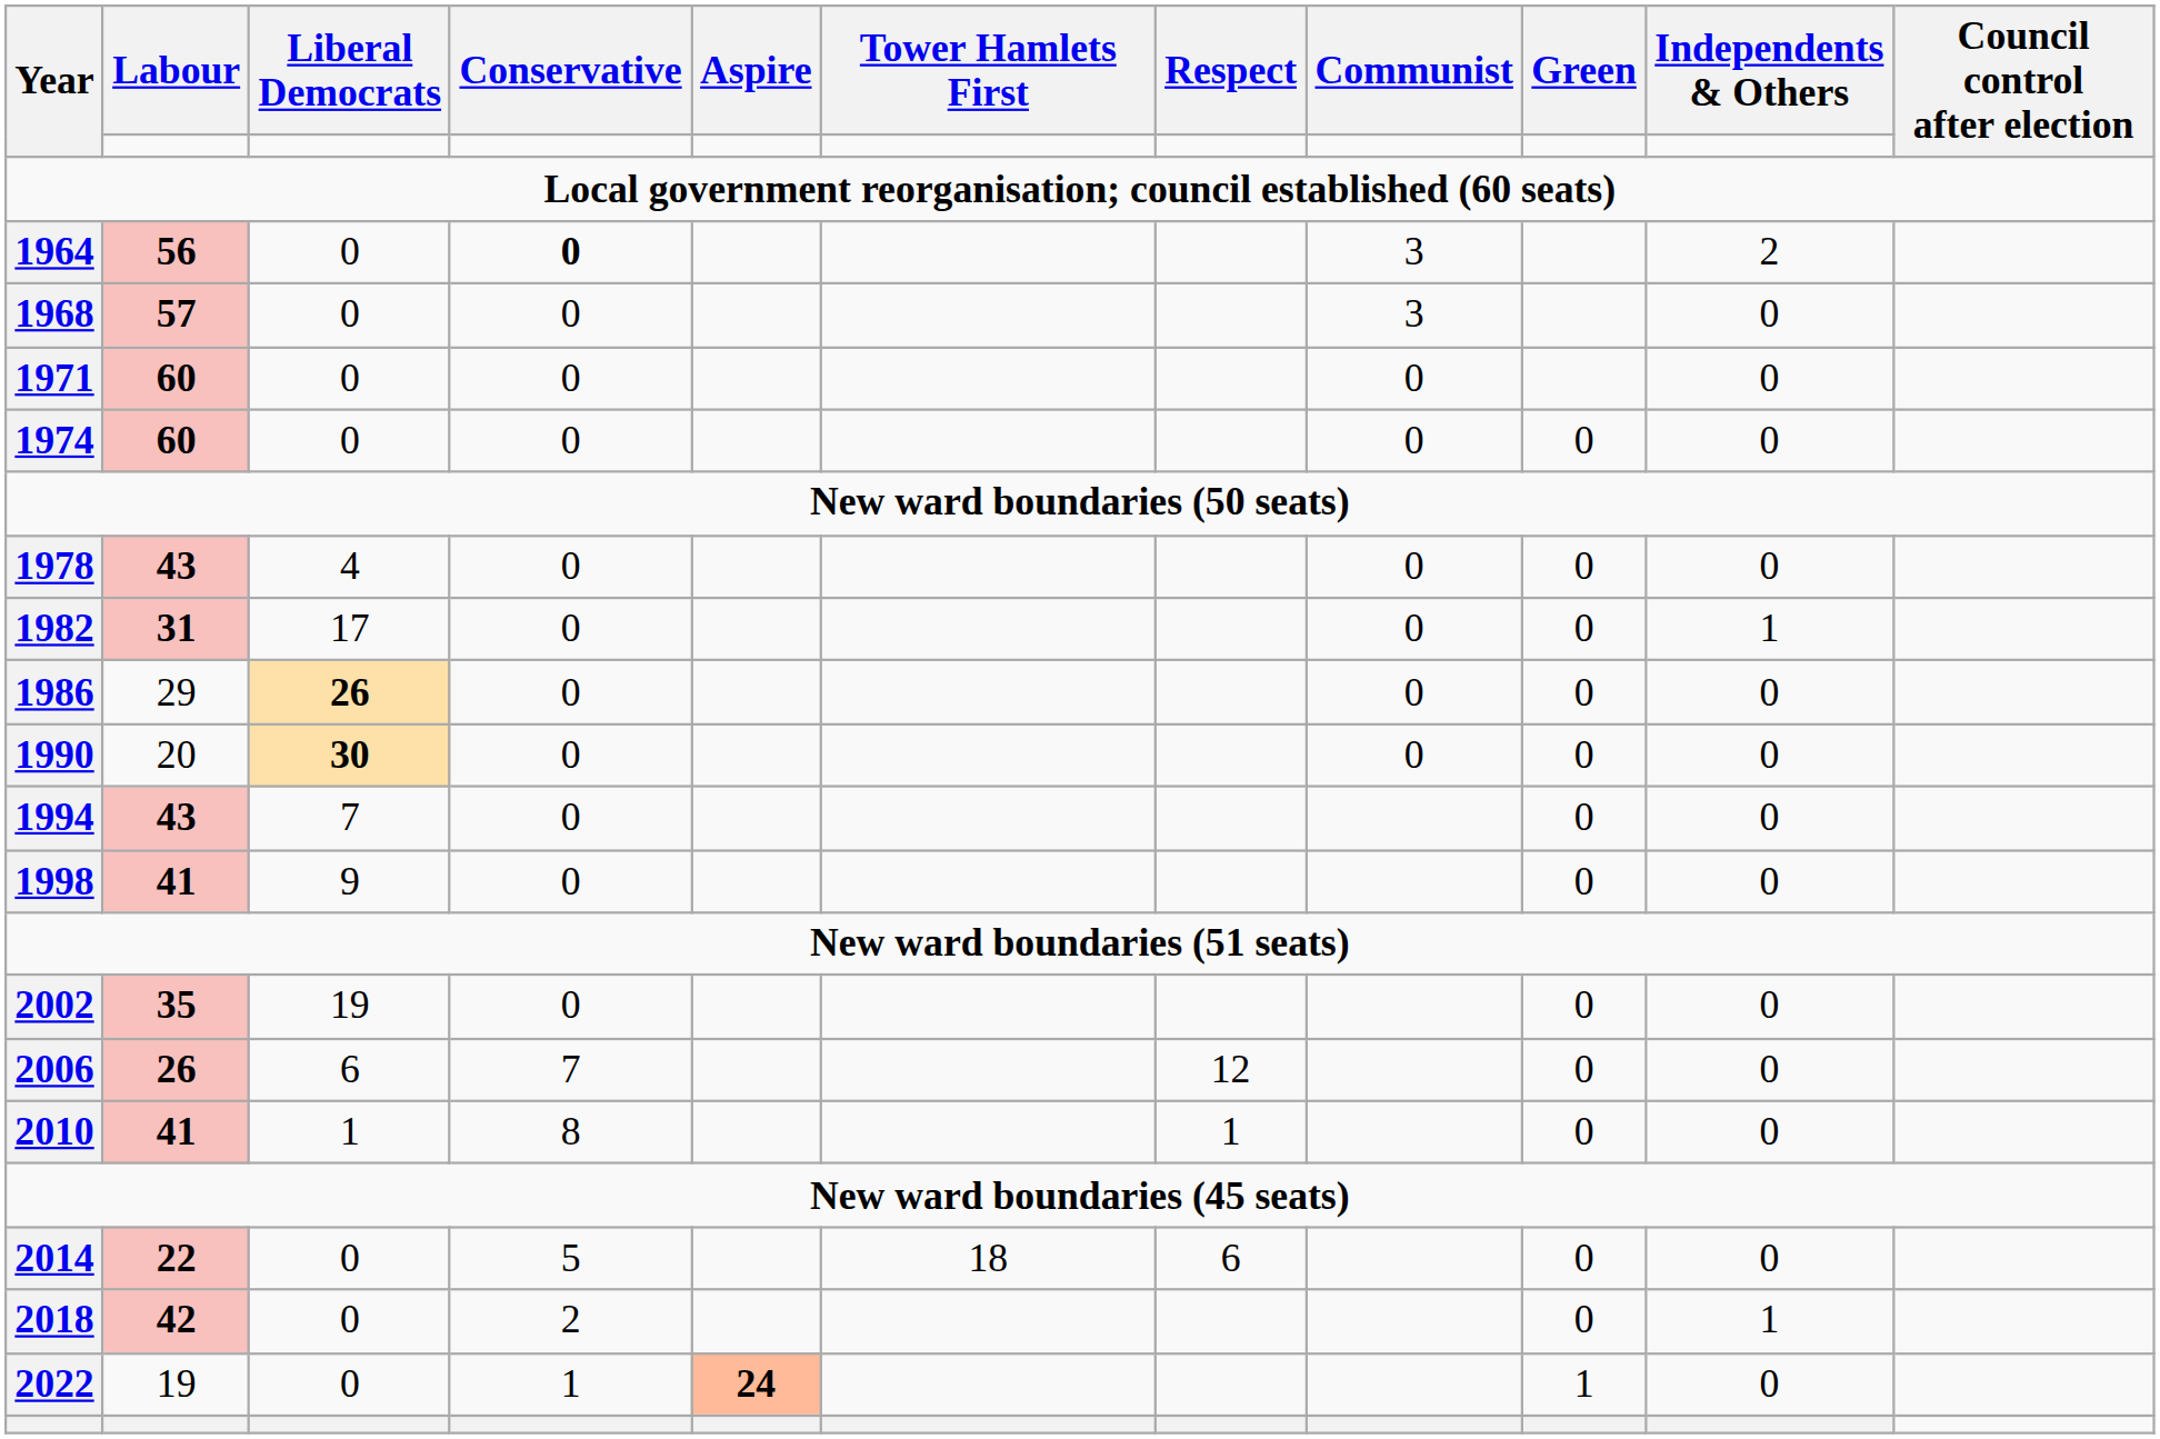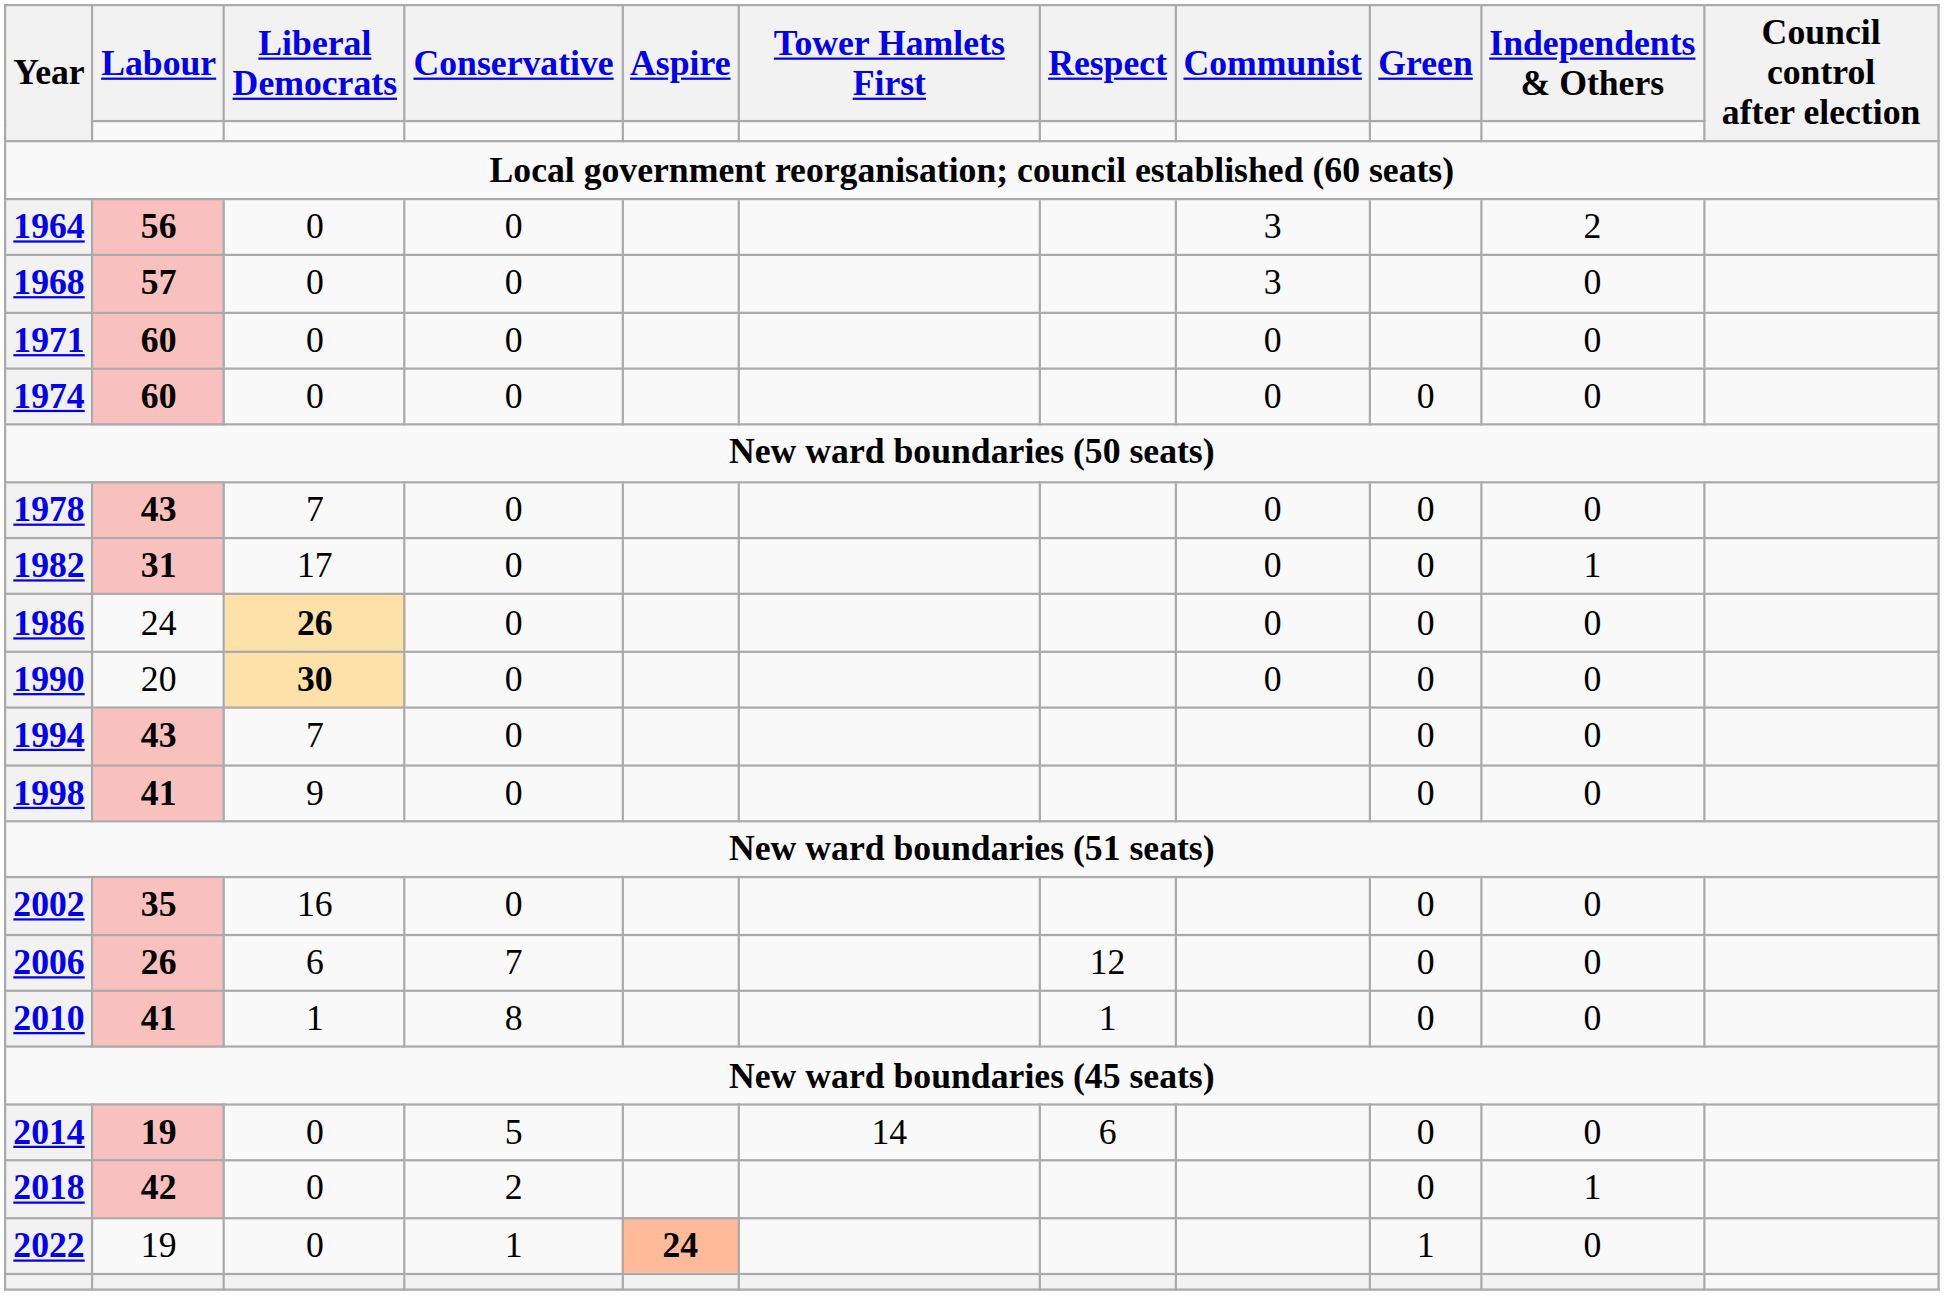1964 | Conservative: bold -> normal
1978 | Liberal Democrats: 4 -> 7
1986 | Labour: 29 -> 24
2002 | Liberal Democrats: 19 -> 16
2014 | Labour: 22 -> 19
2014 | Tower Hamlets First: 18 -> 14
